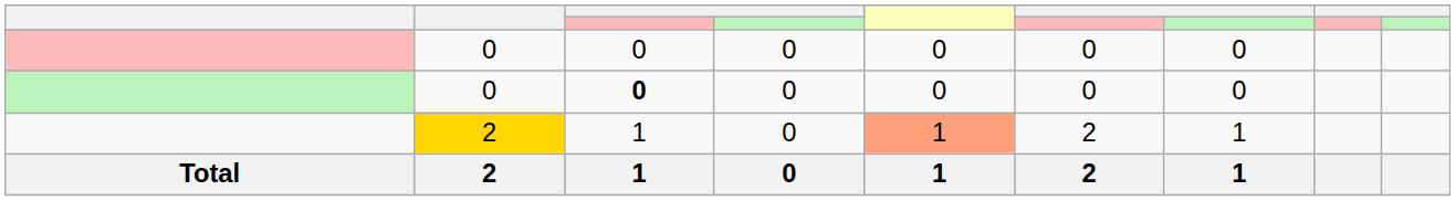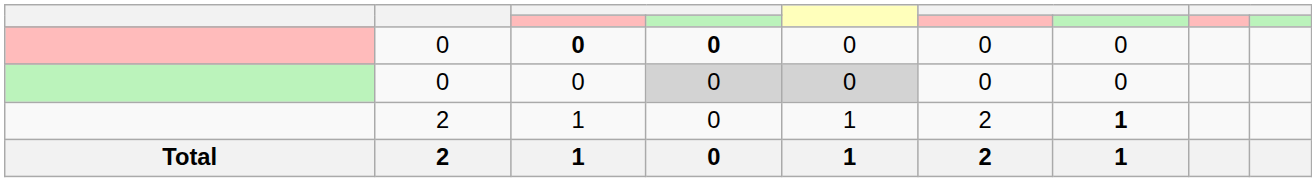row 3 | column 3: normal -> bold
row 3 | column 4: normal -> bold
row 4 | column 3: bold -> normal
row 4 | column 4: no background -> lightgrey background
row 4 | column 5: no background -> lightgrey background
row 5 | column 2: gold background -> no background
row 5 | column 5: lightsalmon background -> no background
row 5 | column 7: normal -> bold
